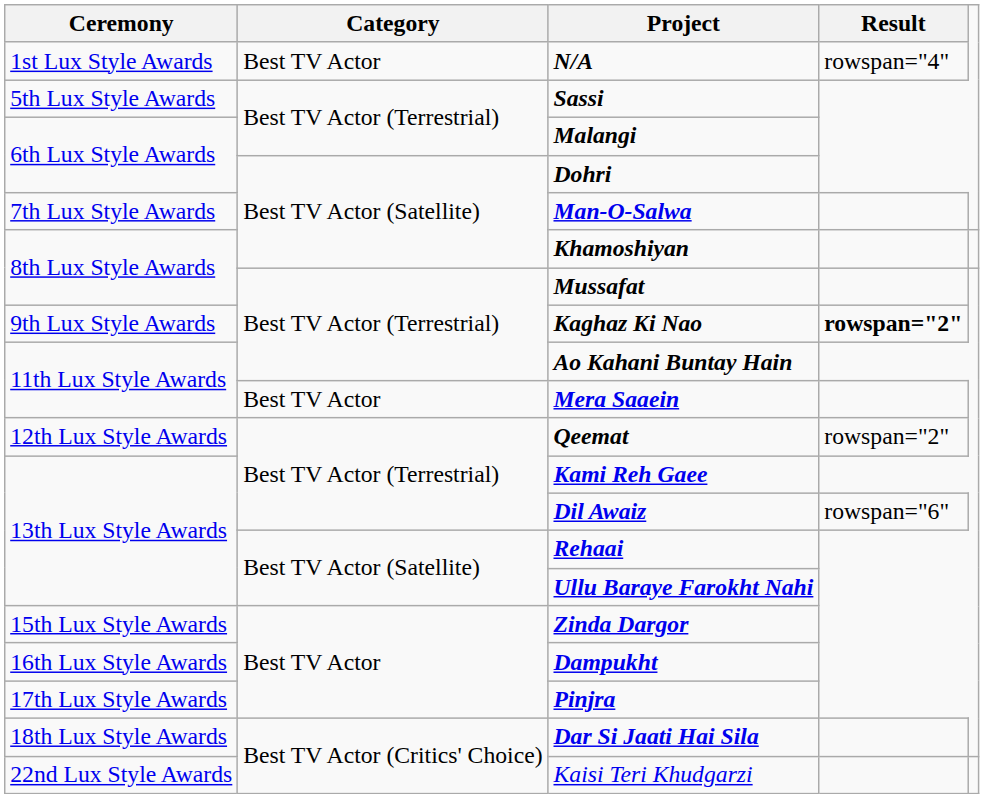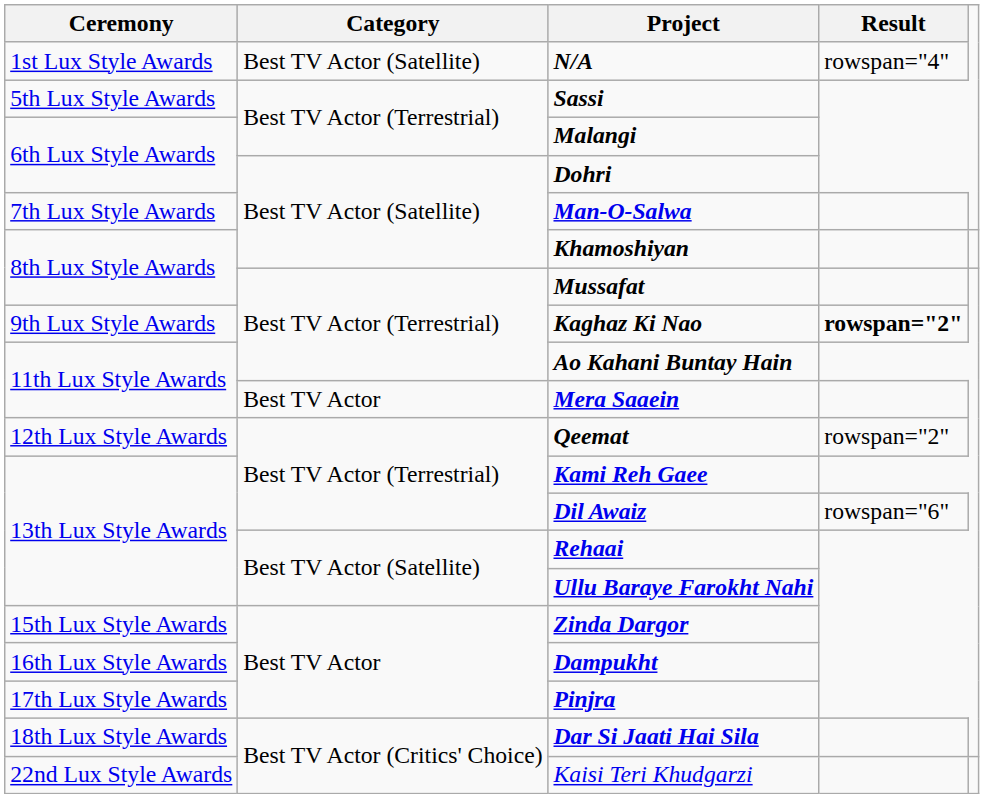N/A | Category: Best TV Actor -> Best TV Actor (Satellite)
